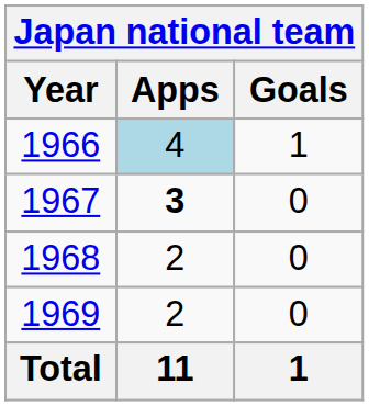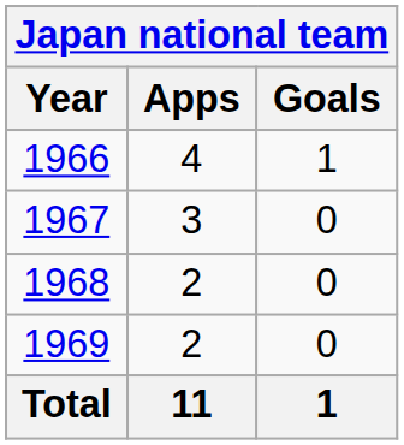1966 | Apps: lightblue background -> no background
1967 | Apps: bold -> normal
